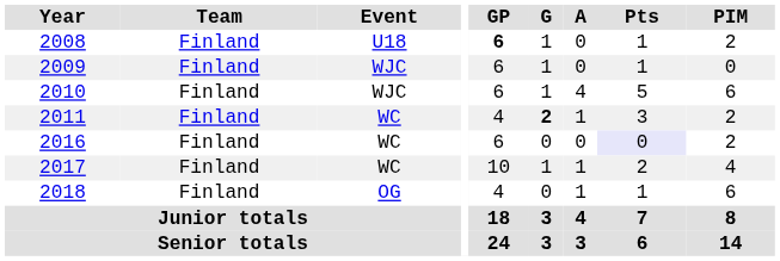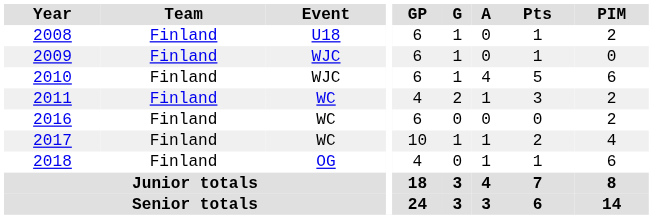2008 | GP: bold -> normal
2011 | G: bold -> normal
2016 | Pts: lavender background -> no background
